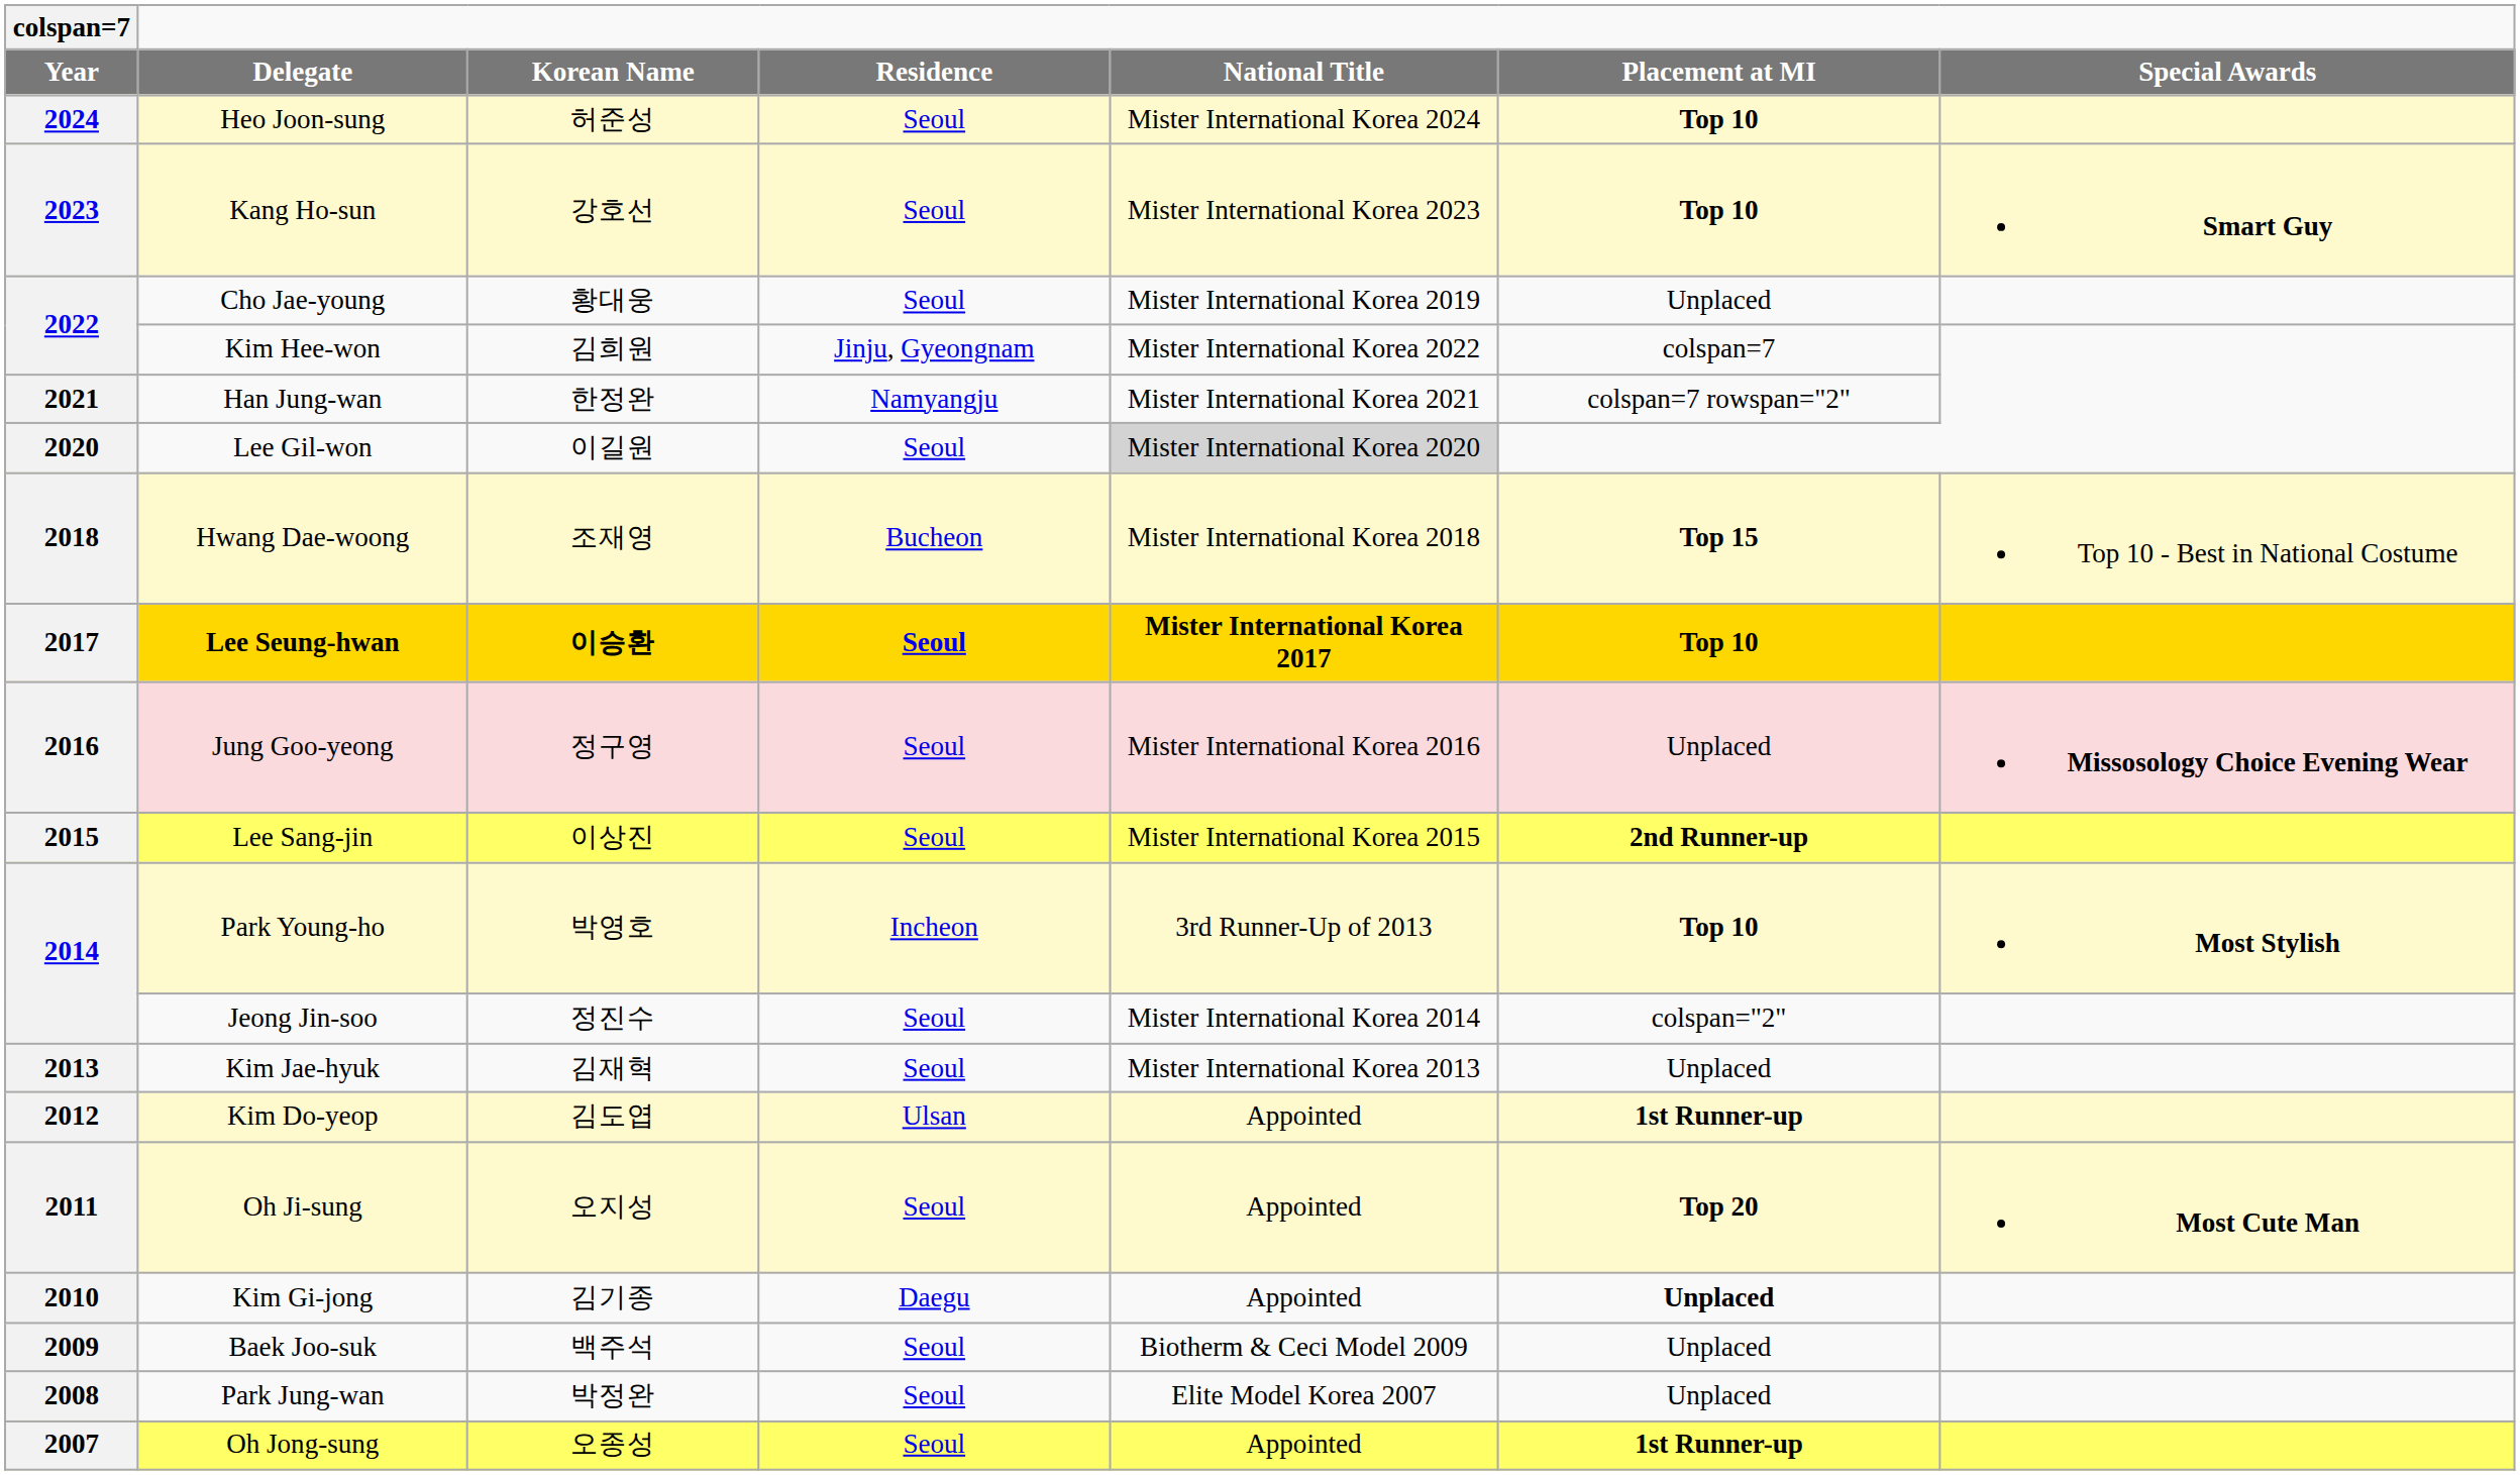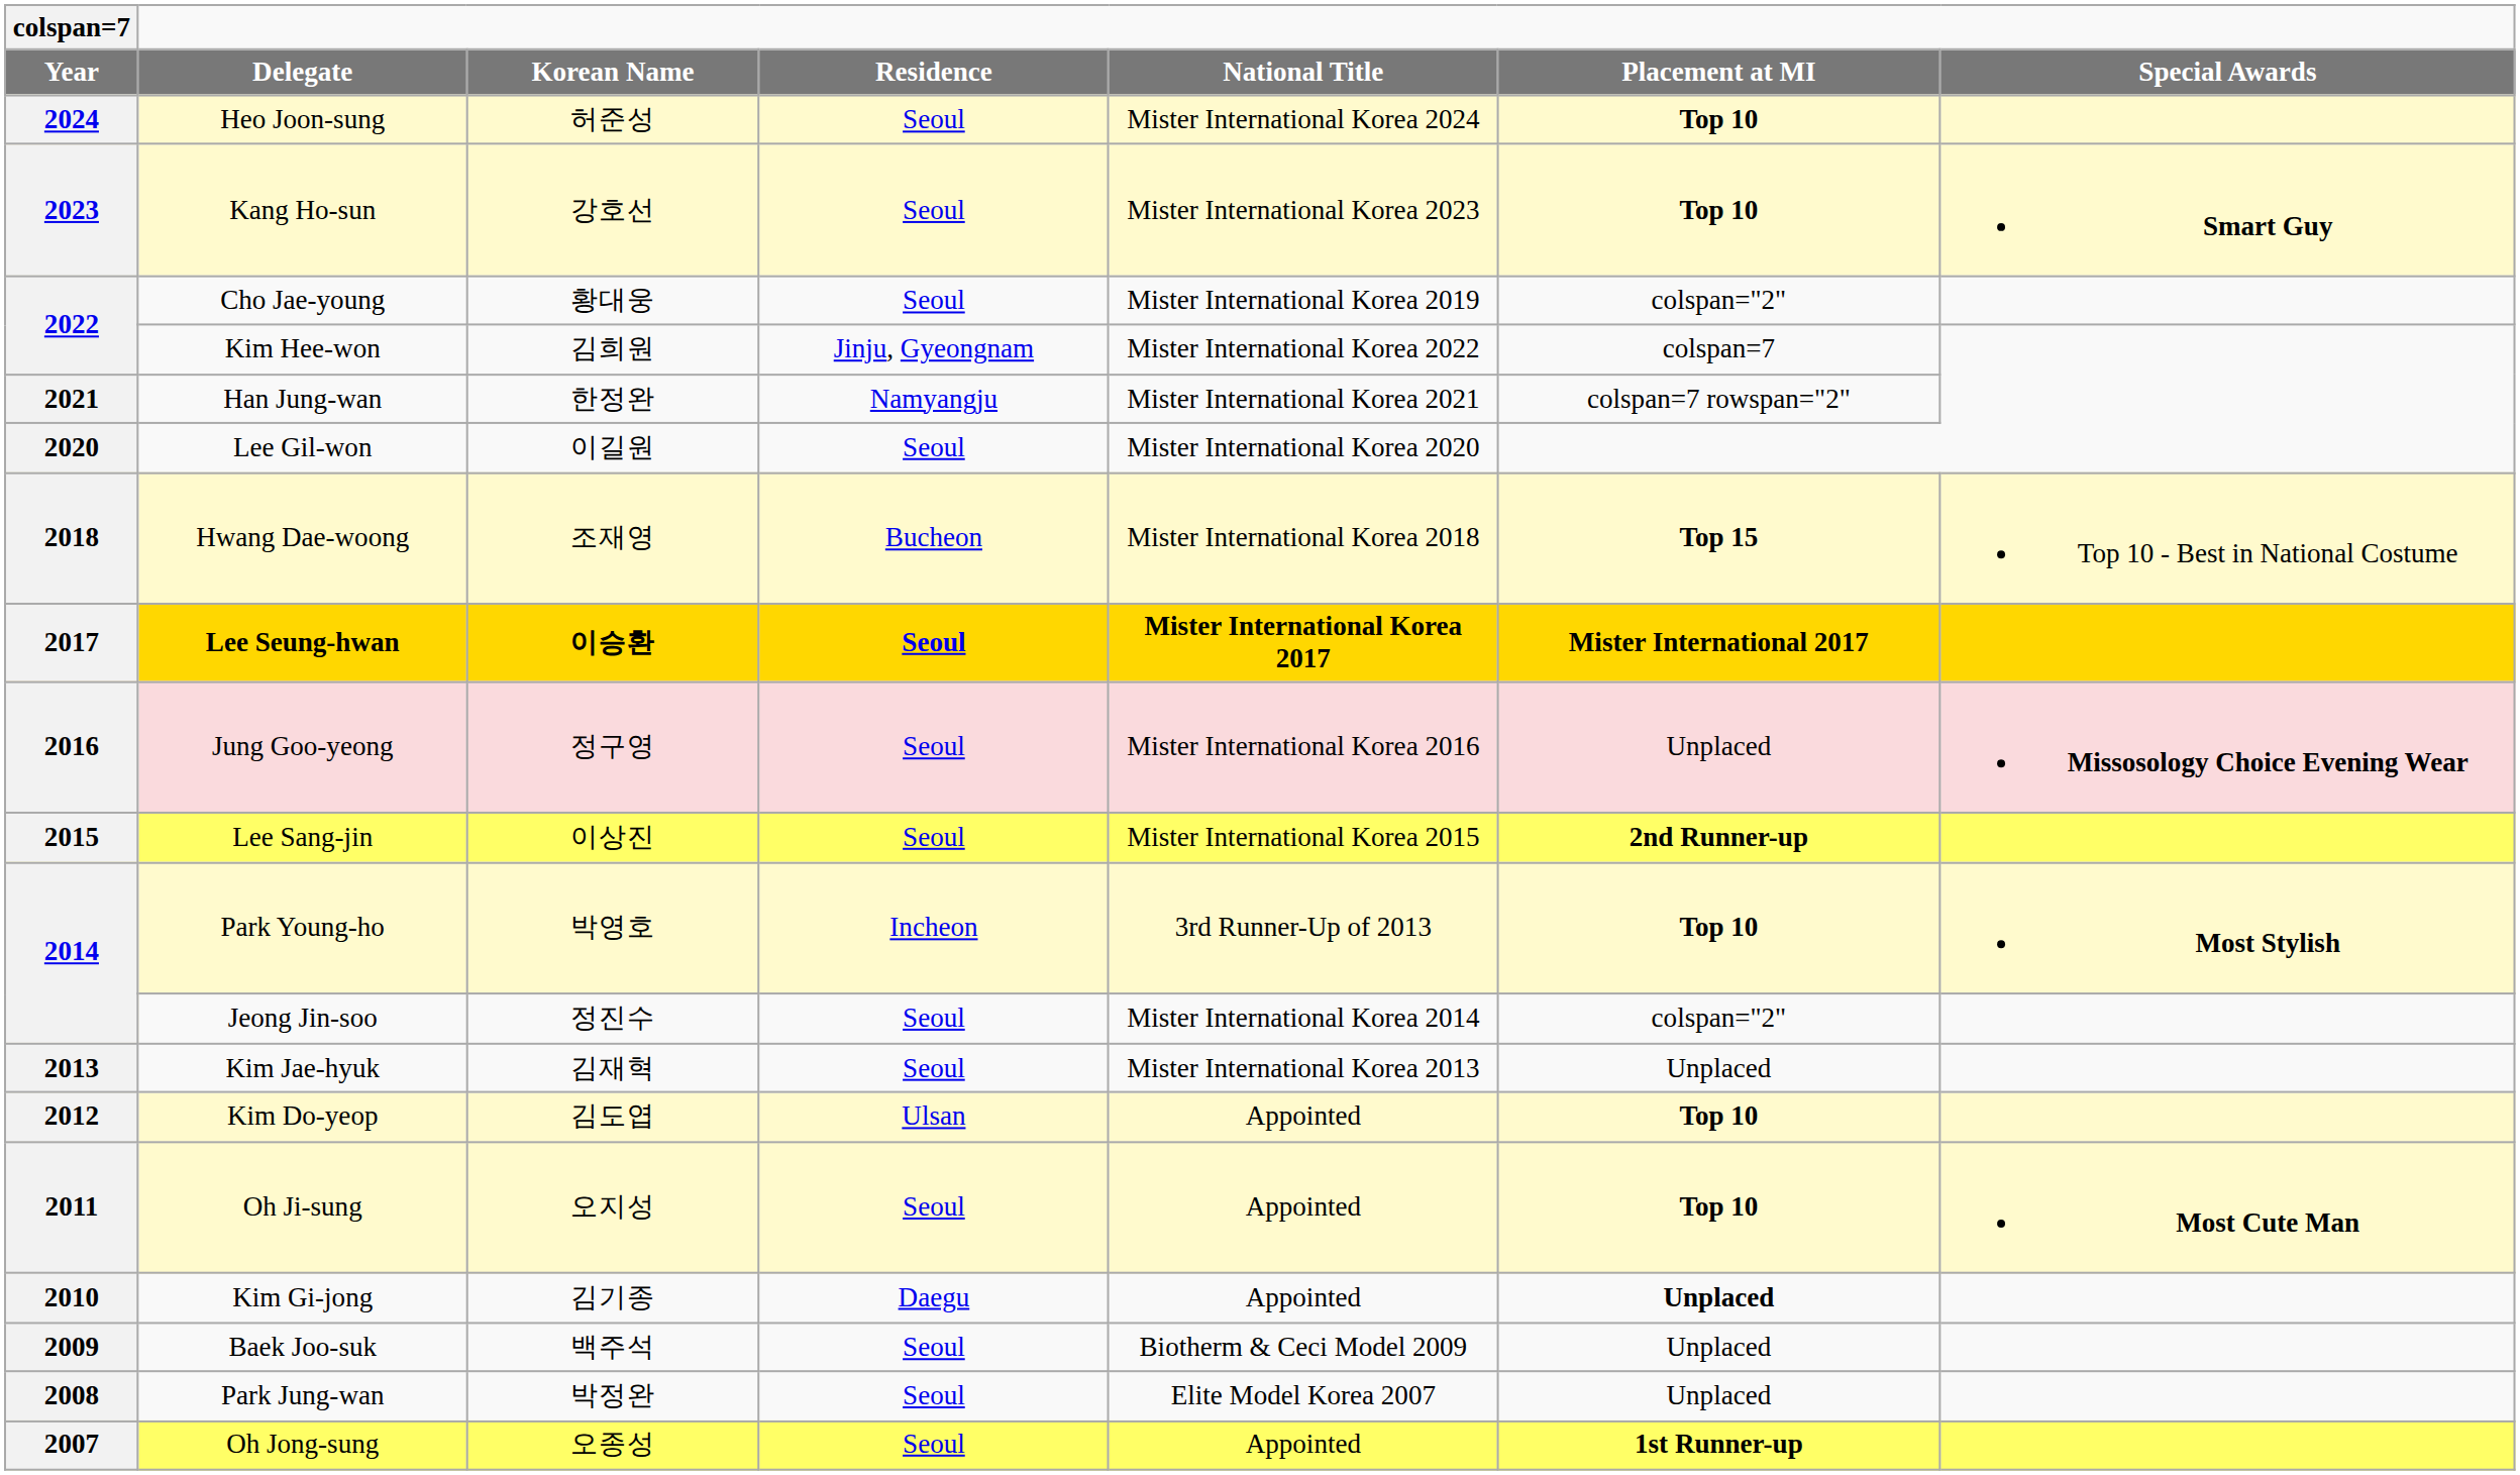Cho Jae-young | Placement at MI: Unplaced -> colspan="2"
Lee Gil-won | National Title: lightgrey background -> no background
Lee Seung-hwan | Placement at MI: Top 10 -> Mister International 2017
Kim Do-yeop | Placement at MI: 1st Runner-up -> Top 10
Oh Ji-sung | Placement at MI: Top 20 -> Top 10
